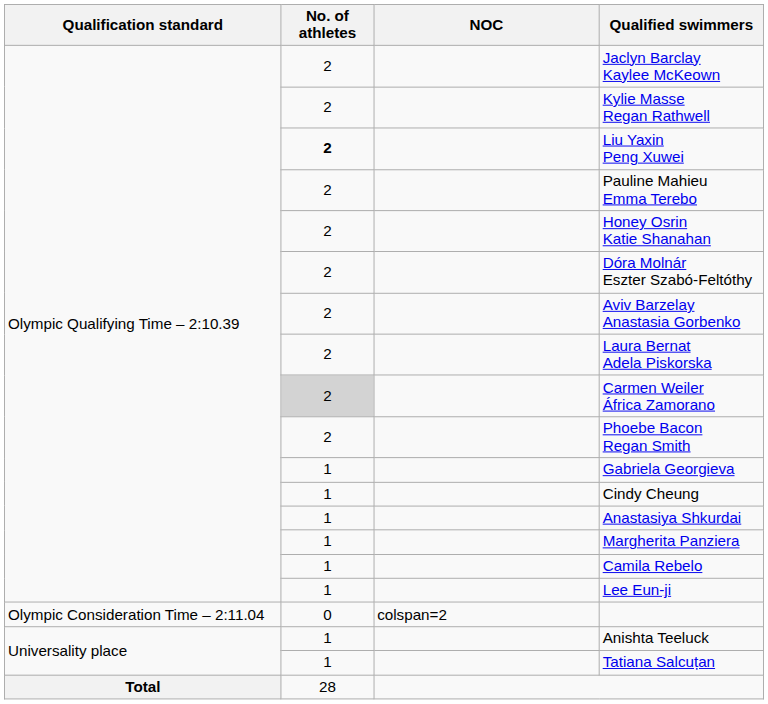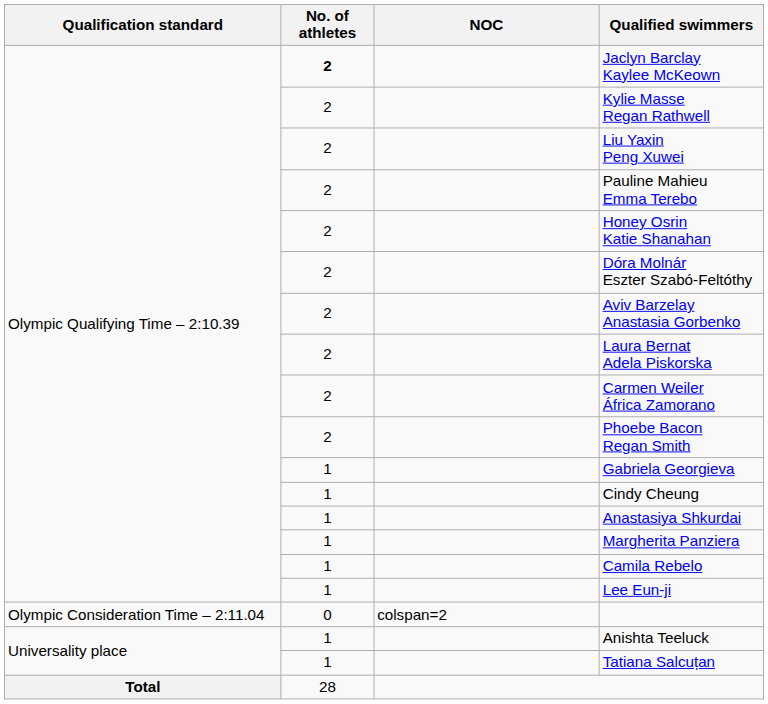Jaclyn Barclay Kaylee McKeown | No. of athletes: normal -> bold
Liu Yaxin Peng Xuwei | No. of athletes: bold -> normal
Carmen Weiler África Zamorano | No. of athletes: lightgrey background -> no background
